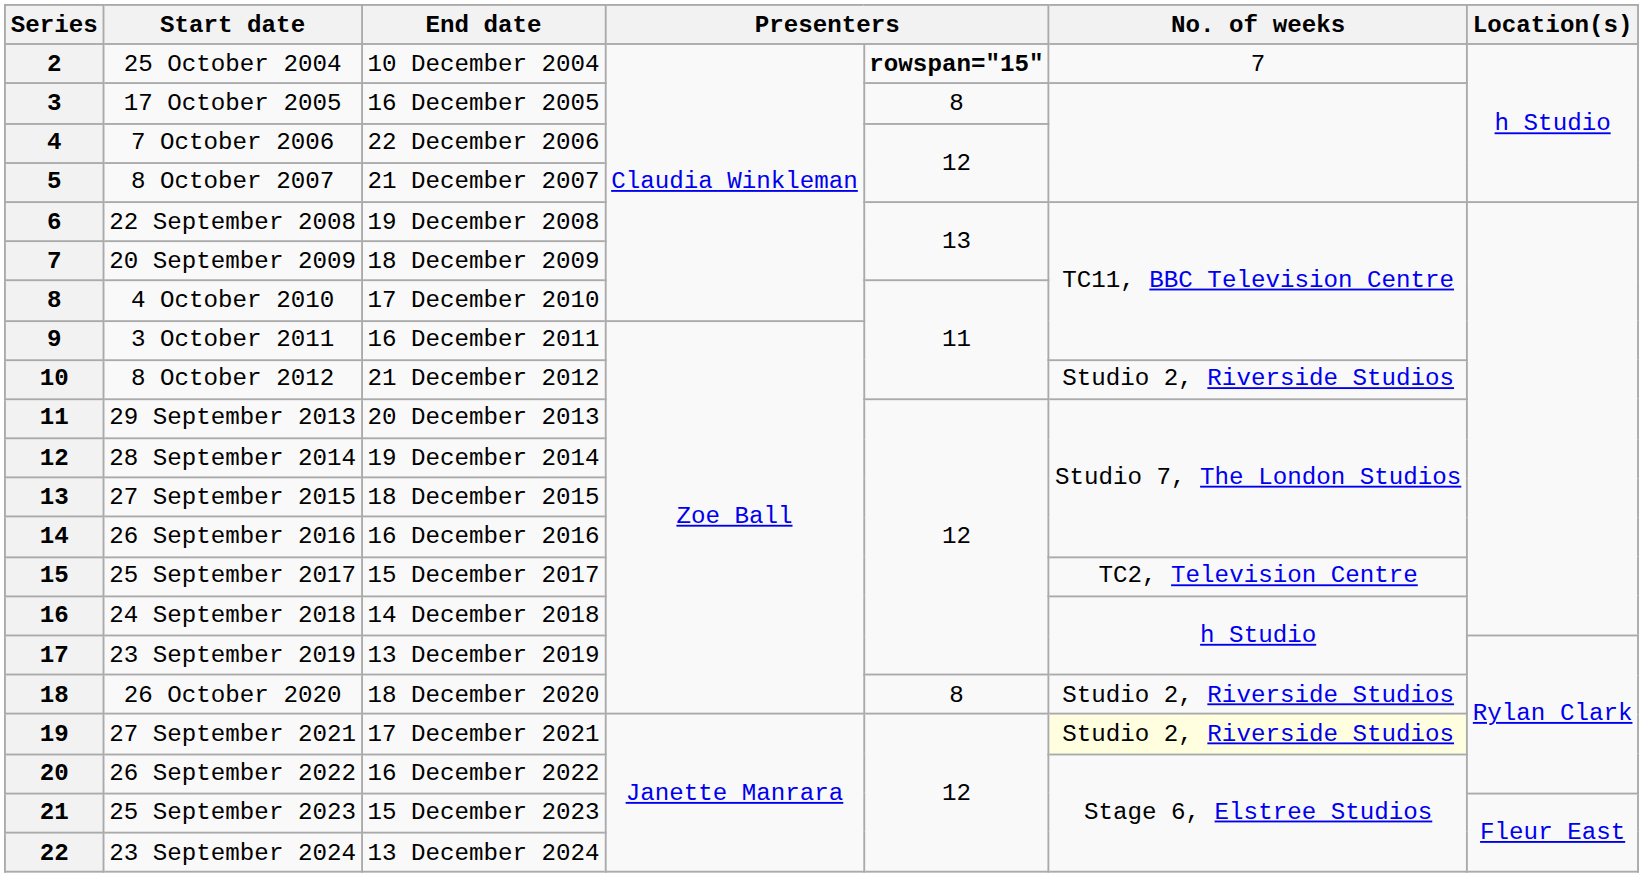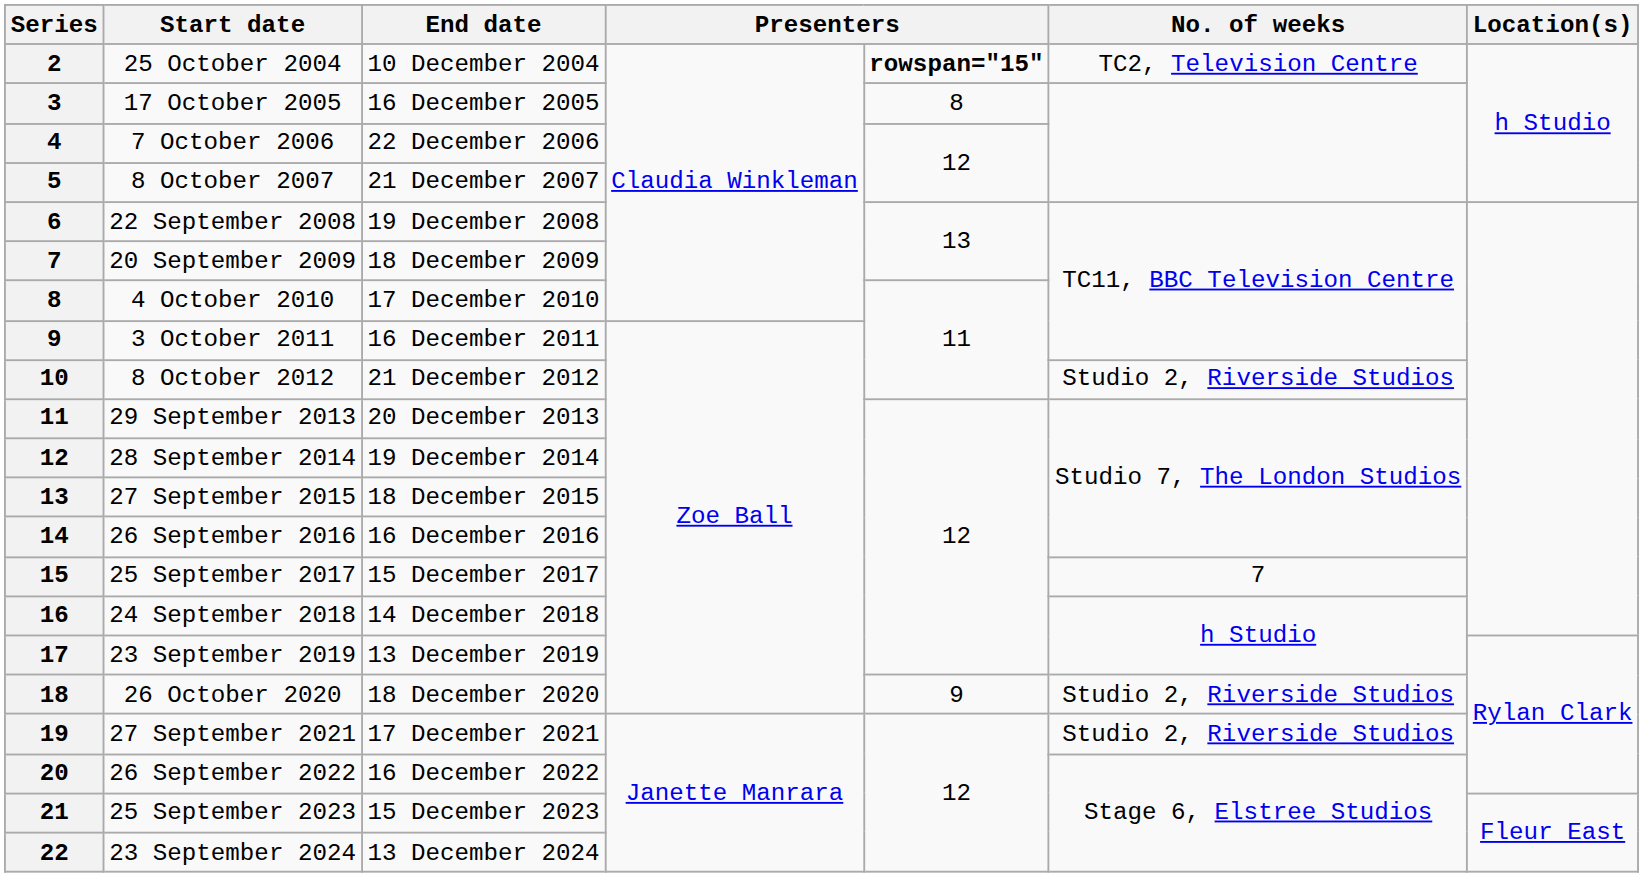25 October 2004 | No. of weeks: 7 -> TC2, Television Centre
25 September 2017 | No. of weeks: TC2, Television Centre -> 7
26 October 2020 | column 5: 8 -> 9
27 September 2021 | No. of weeks: lightyellow background -> no background
